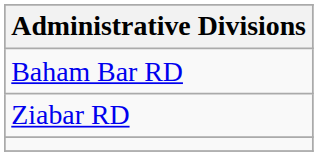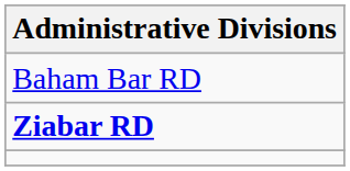row 3 | column 1: normal -> bold
